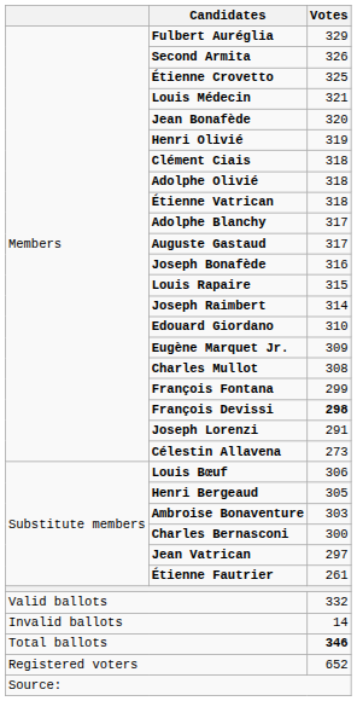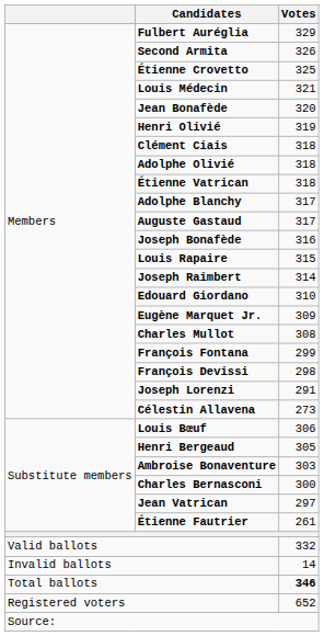François Devissi | Votes: bold -> normal
